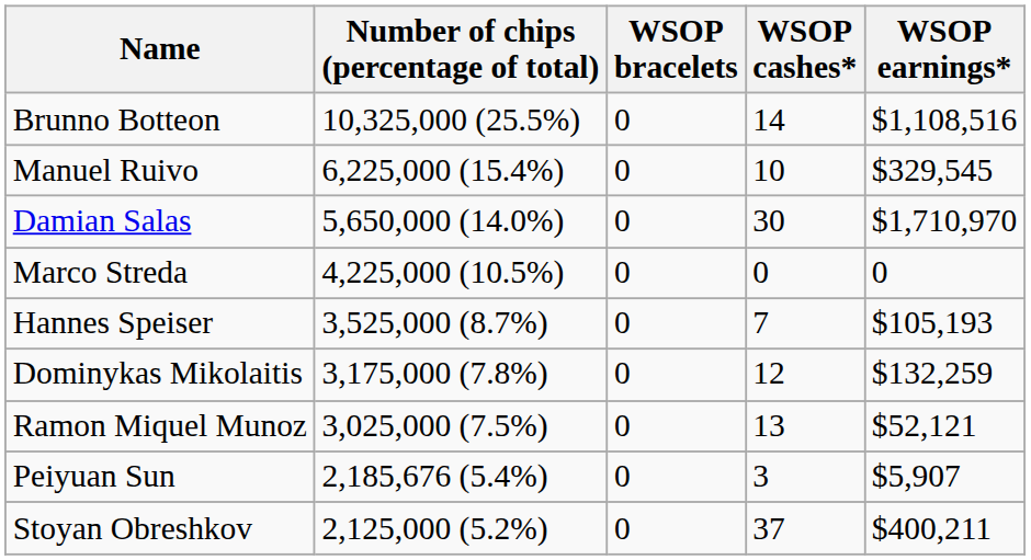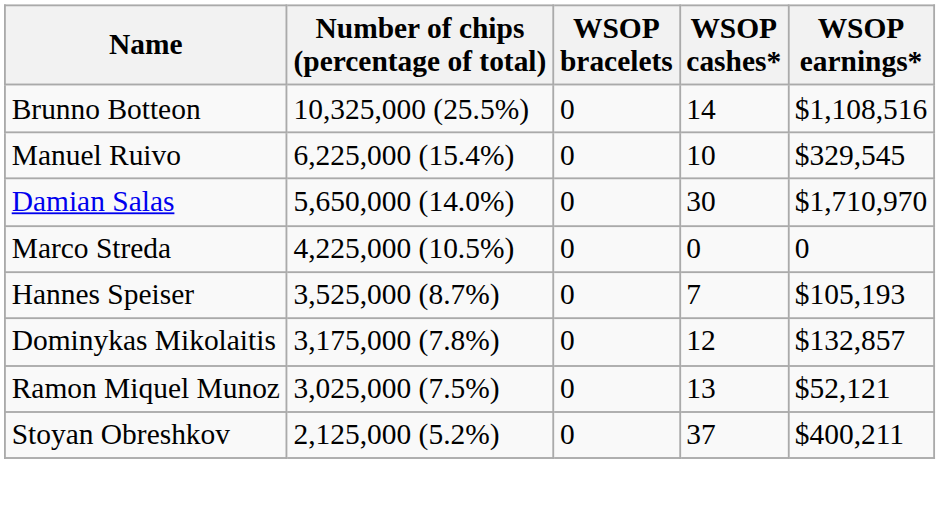Dominykas Mikolaitis | WSOP earnings*: $132,259 -> $132,857
- row: Peiyuan Sun | 2,185,676 (5.4%) | 0 | 3 | $5,907
